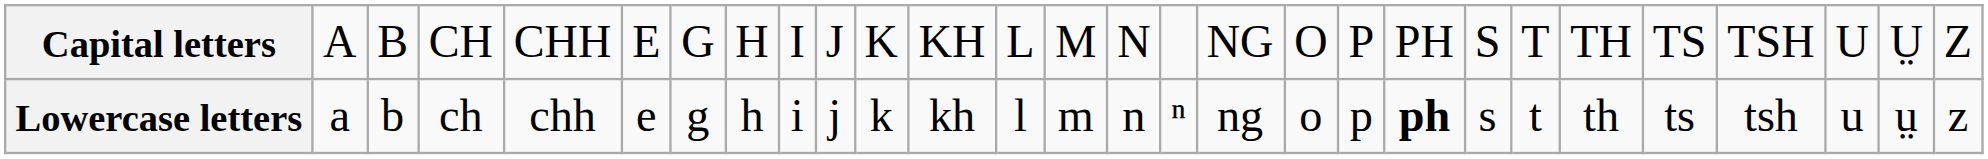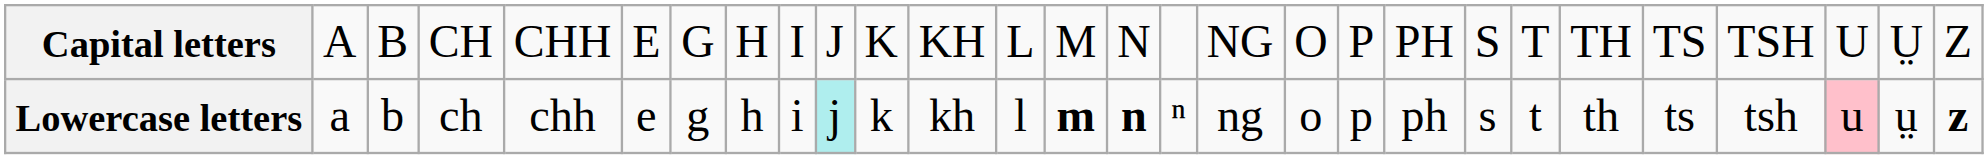Lowercase letters | column 10: no background -> paleturquoise background
Lowercase letters | column 14: normal -> bold
Lowercase letters | column 15: normal -> bold
Lowercase letters | column 20: bold -> normal
Lowercase letters | column 26: no background -> pink background
Lowercase letters | column 28: normal -> bold
